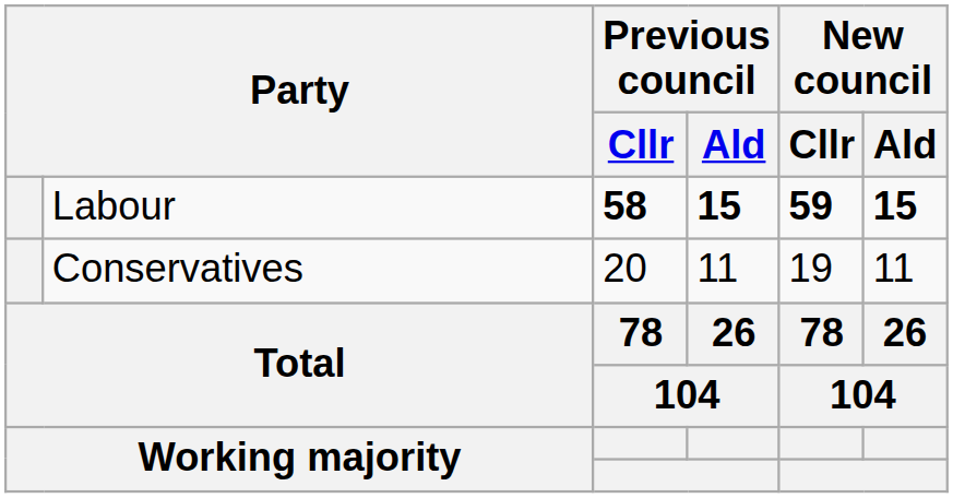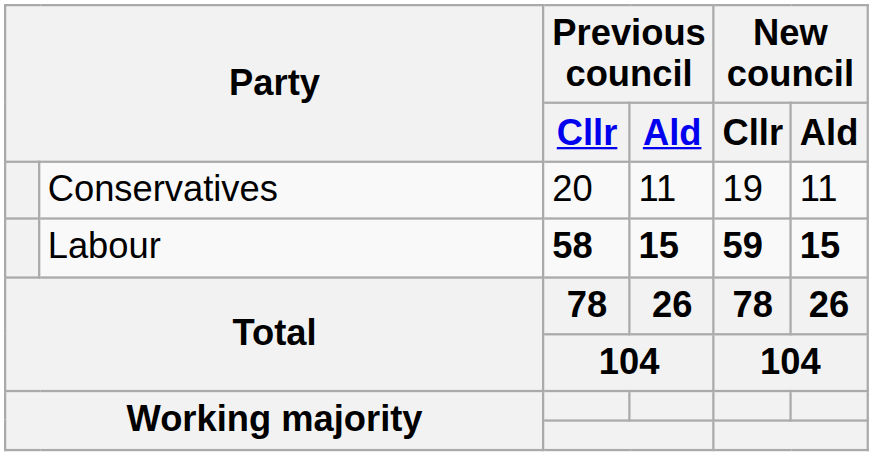rows swapped: Labour <-> Conservatives
